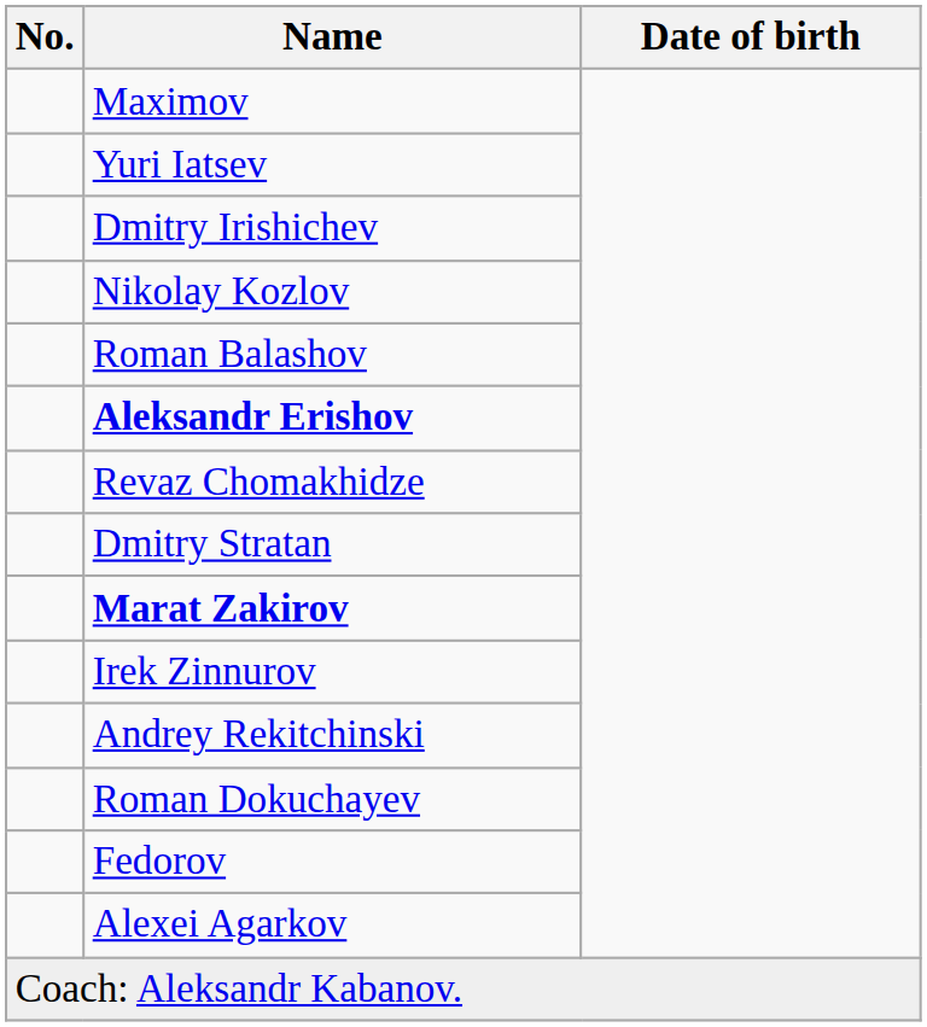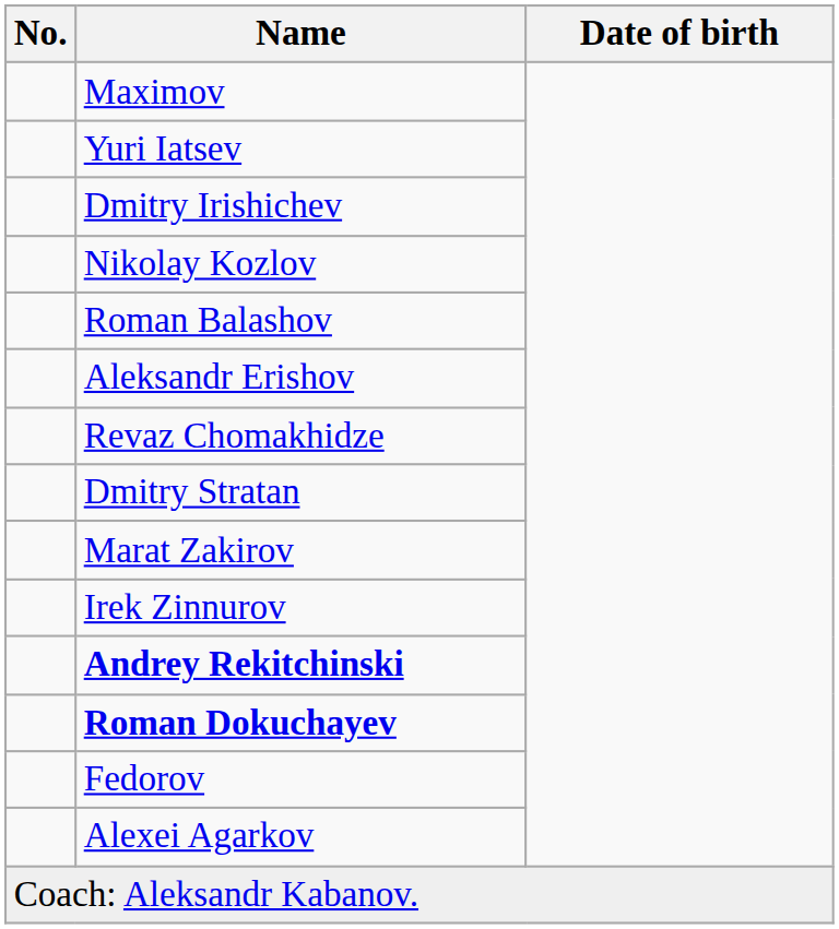Aleksandr Erishov | Name: bold -> normal
Marat Zakirov | Name: bold -> normal
Andrey Rekitchinski | Name: normal -> bold
Roman Dokuchayev | Name: normal -> bold
